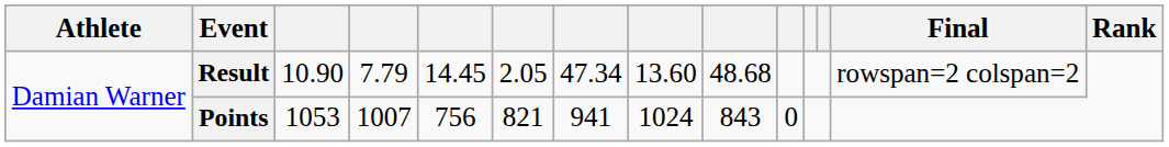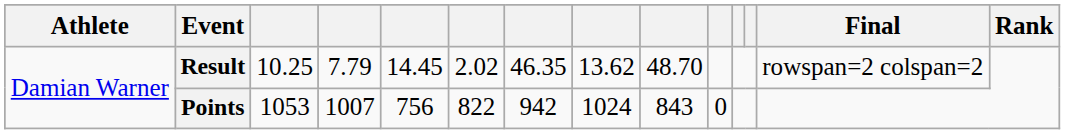Result | column 3: 10.90 -> 10.25
Result | column 6: 2.05 -> 2.02
Result | column 7: 47.34 -> 46.35
Result | column 8: 13.60 -> 13.62
Result | column 9: 48.68 -> 48.70
Points | column 6: 821 -> 822
Points | column 7: 941 -> 942
